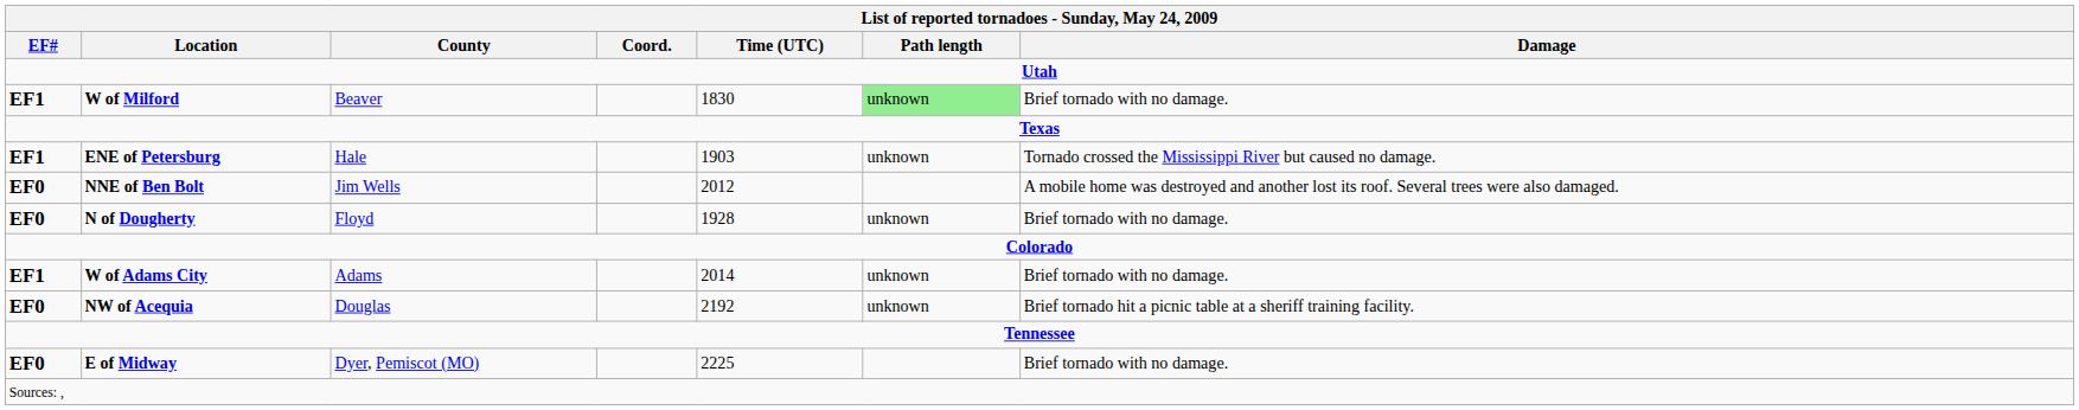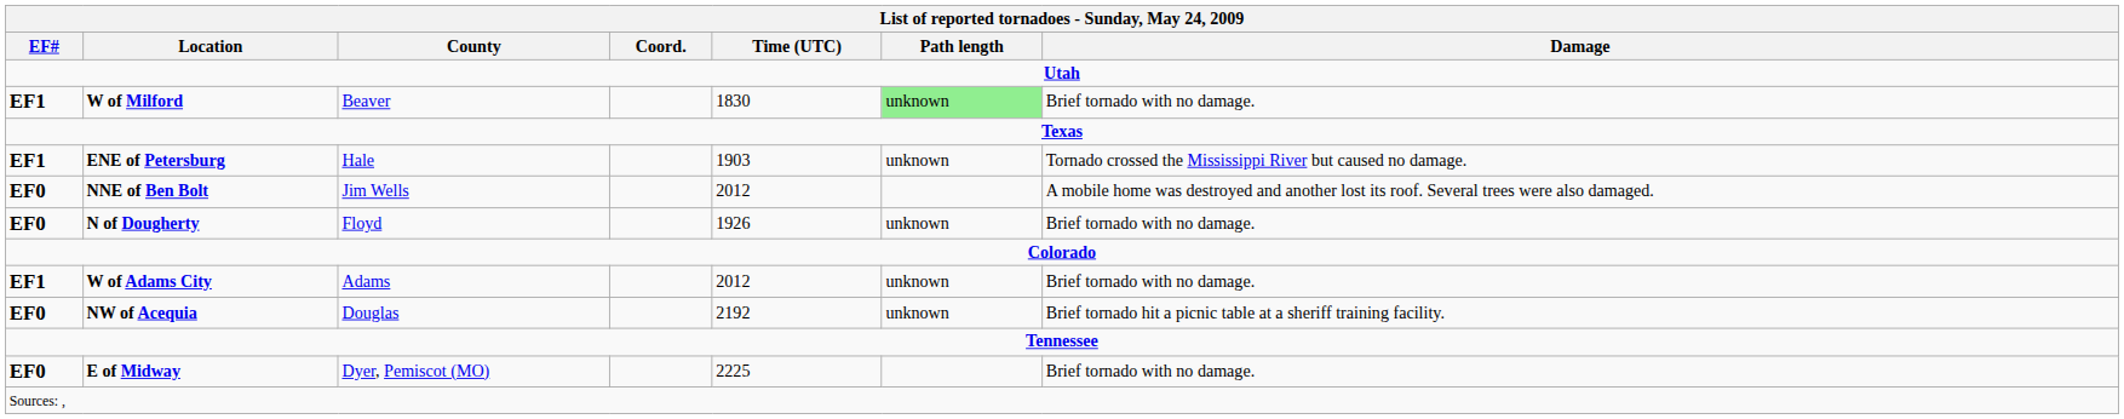N of Dougherty | Time (UTC): 1928 -> 1926
W of Adams City | Time (UTC): 2014 -> 2012
